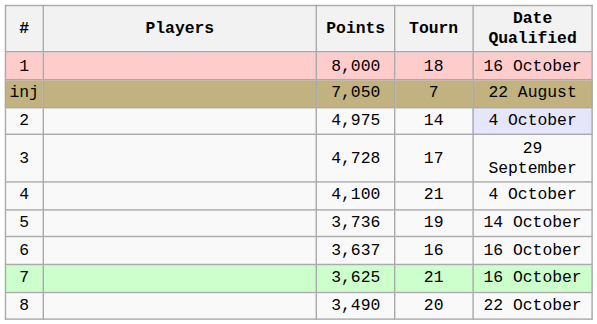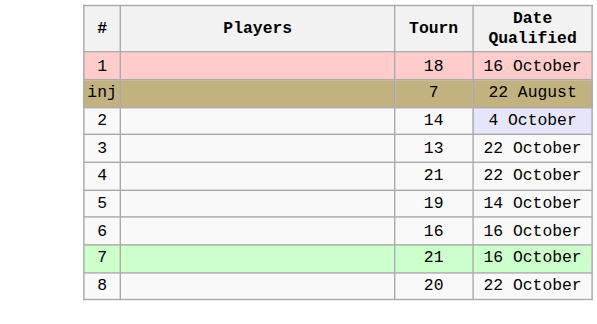- column: Points | 8,000 | 7,050 | 4,975 | 4,728 | 4,100 | 3,736 | 3,637 | 3,625 | 3,490
3 | Tourn: 17 -> 13
3 | Date Qualified: 29 September -> 22 October
4 | Date Qualified: 4 October -> 22 October
